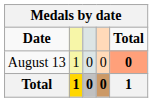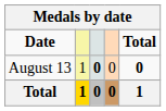August 13 | column 3: normal -> bold
August 13 | Total: lightsalmon background -> no background
